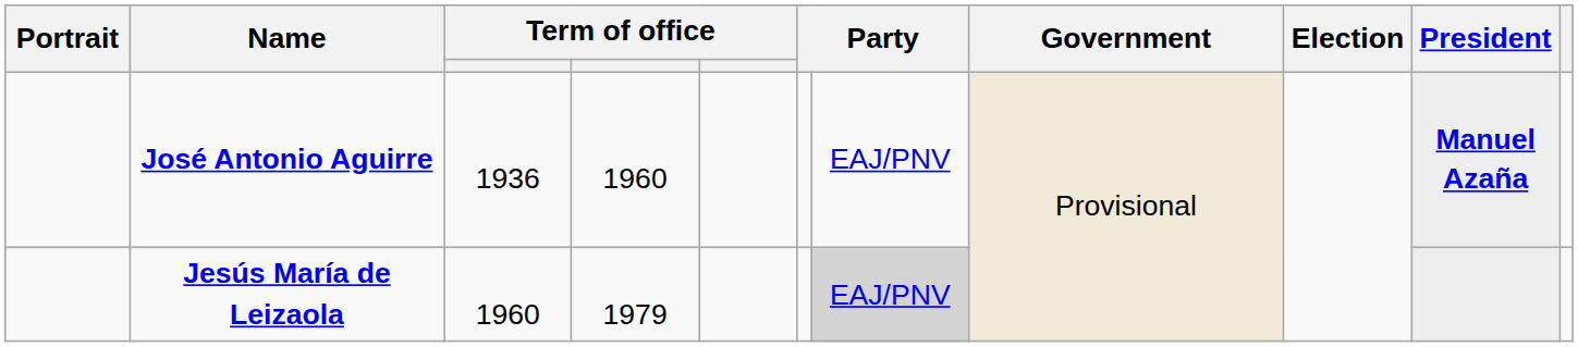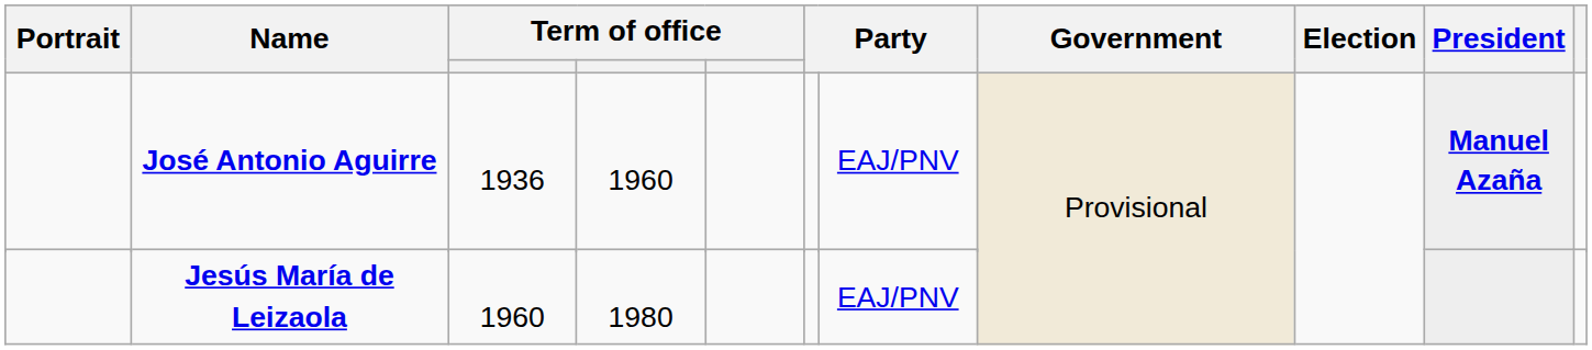Jesús María de Leizaola | column 4: 1979 -> 1980
Jesús María de Leizaola | column 7: lightgrey background -> no background
